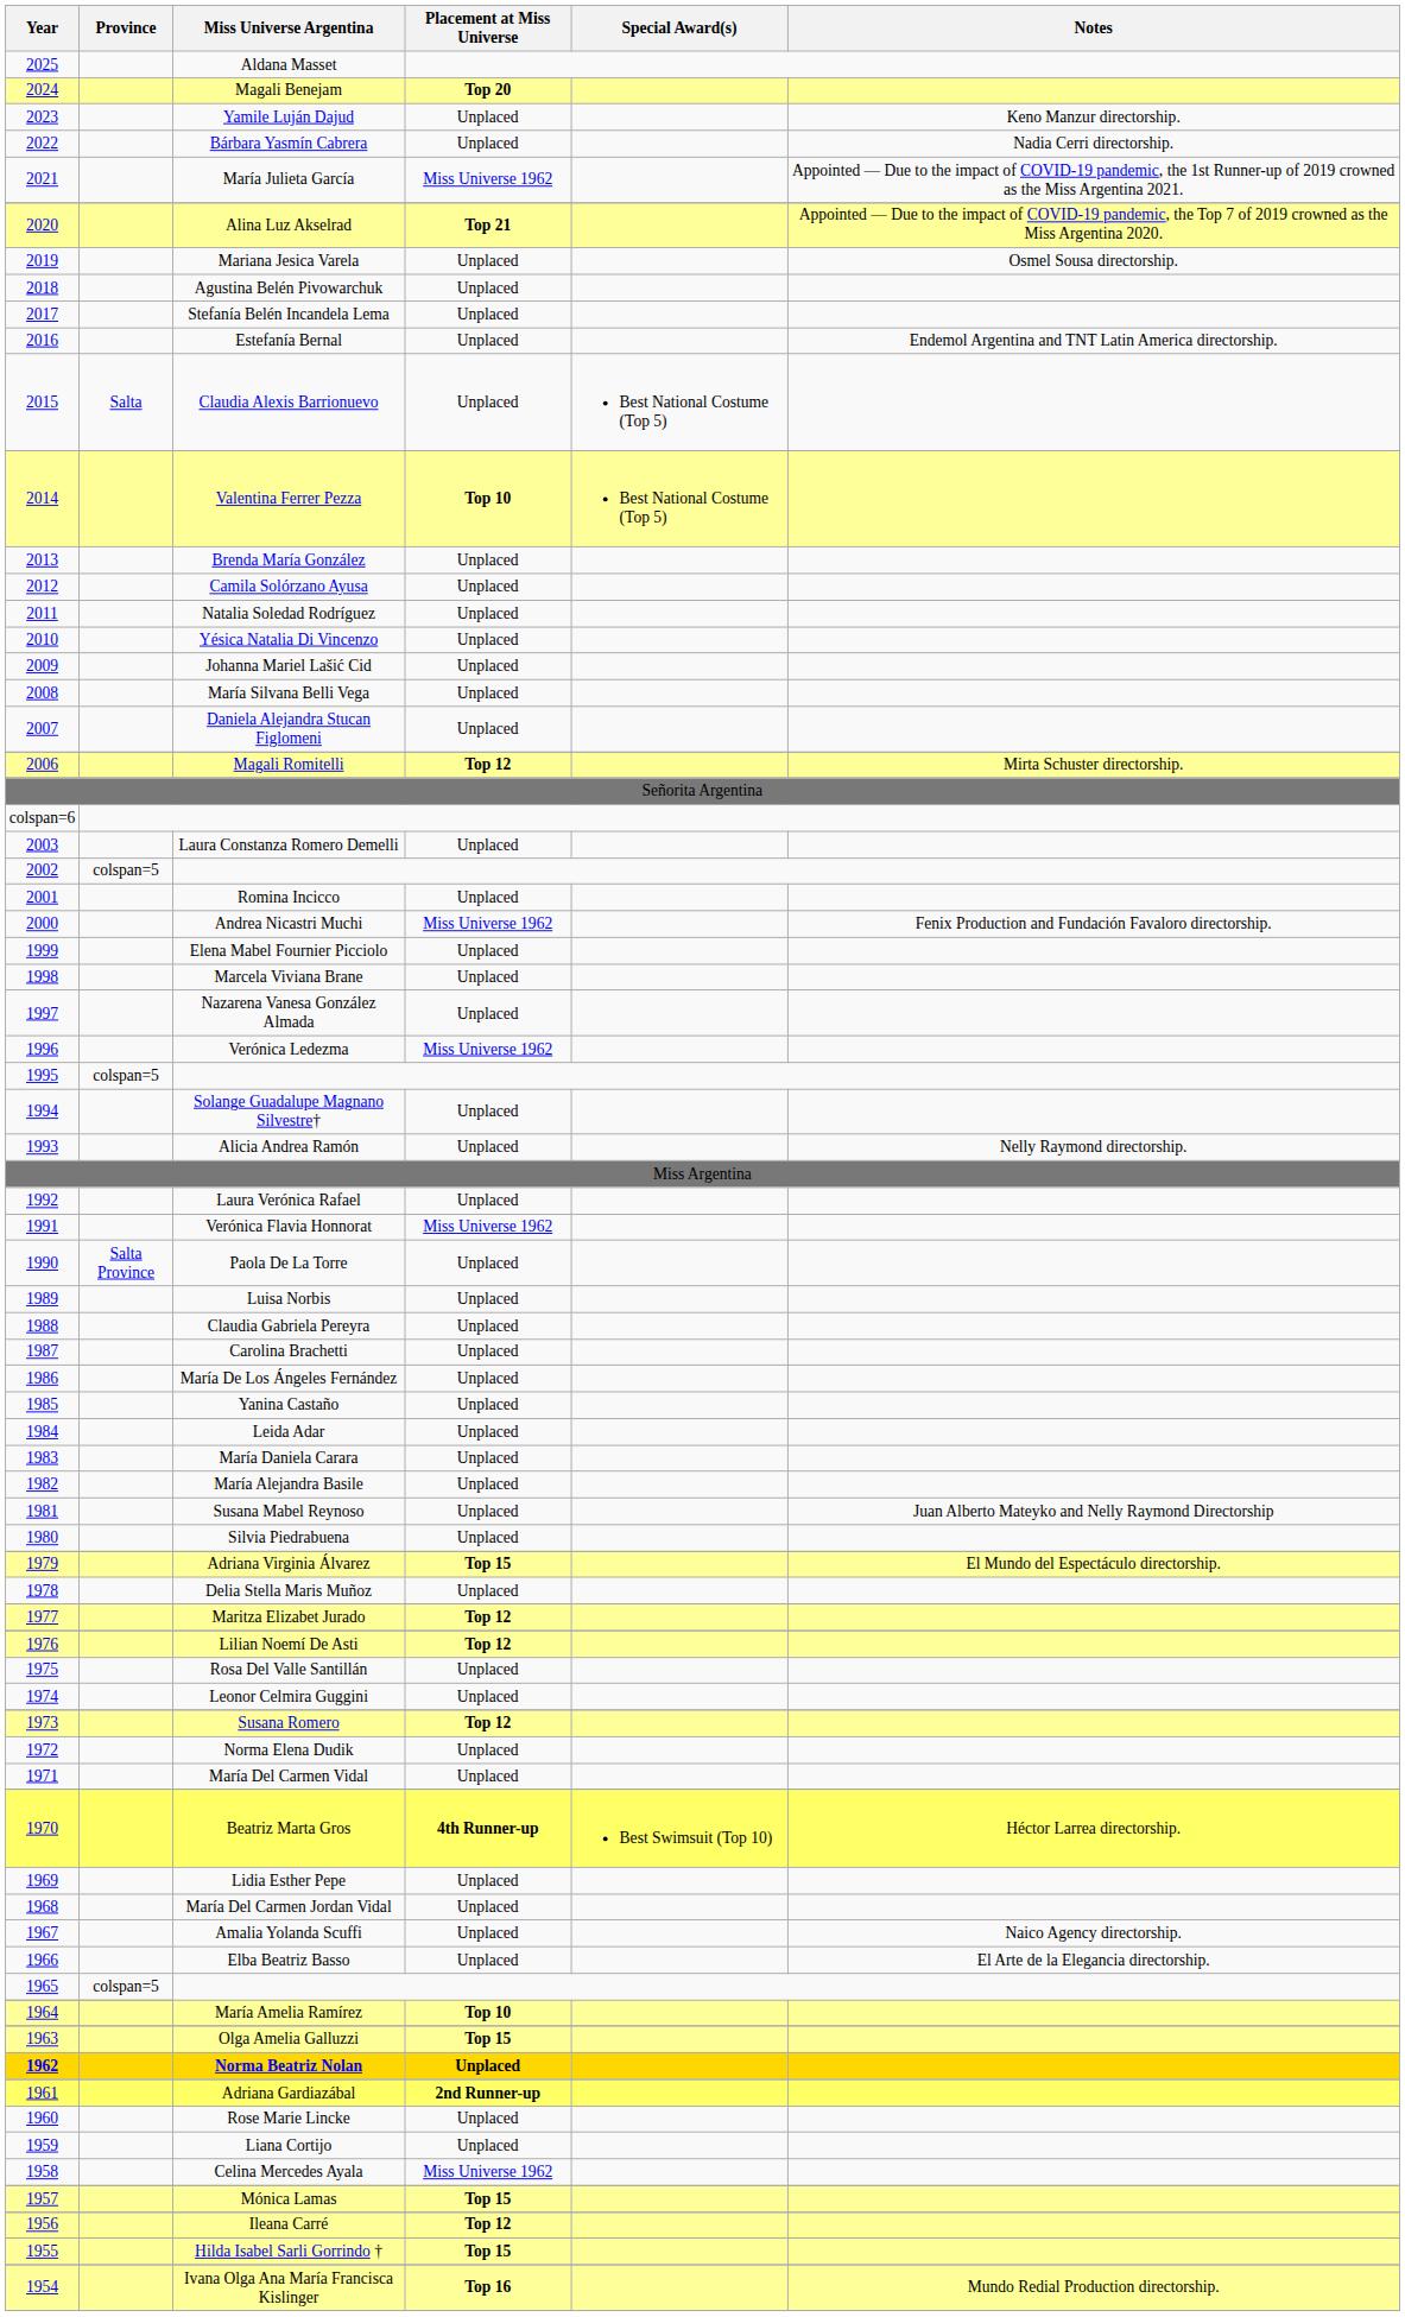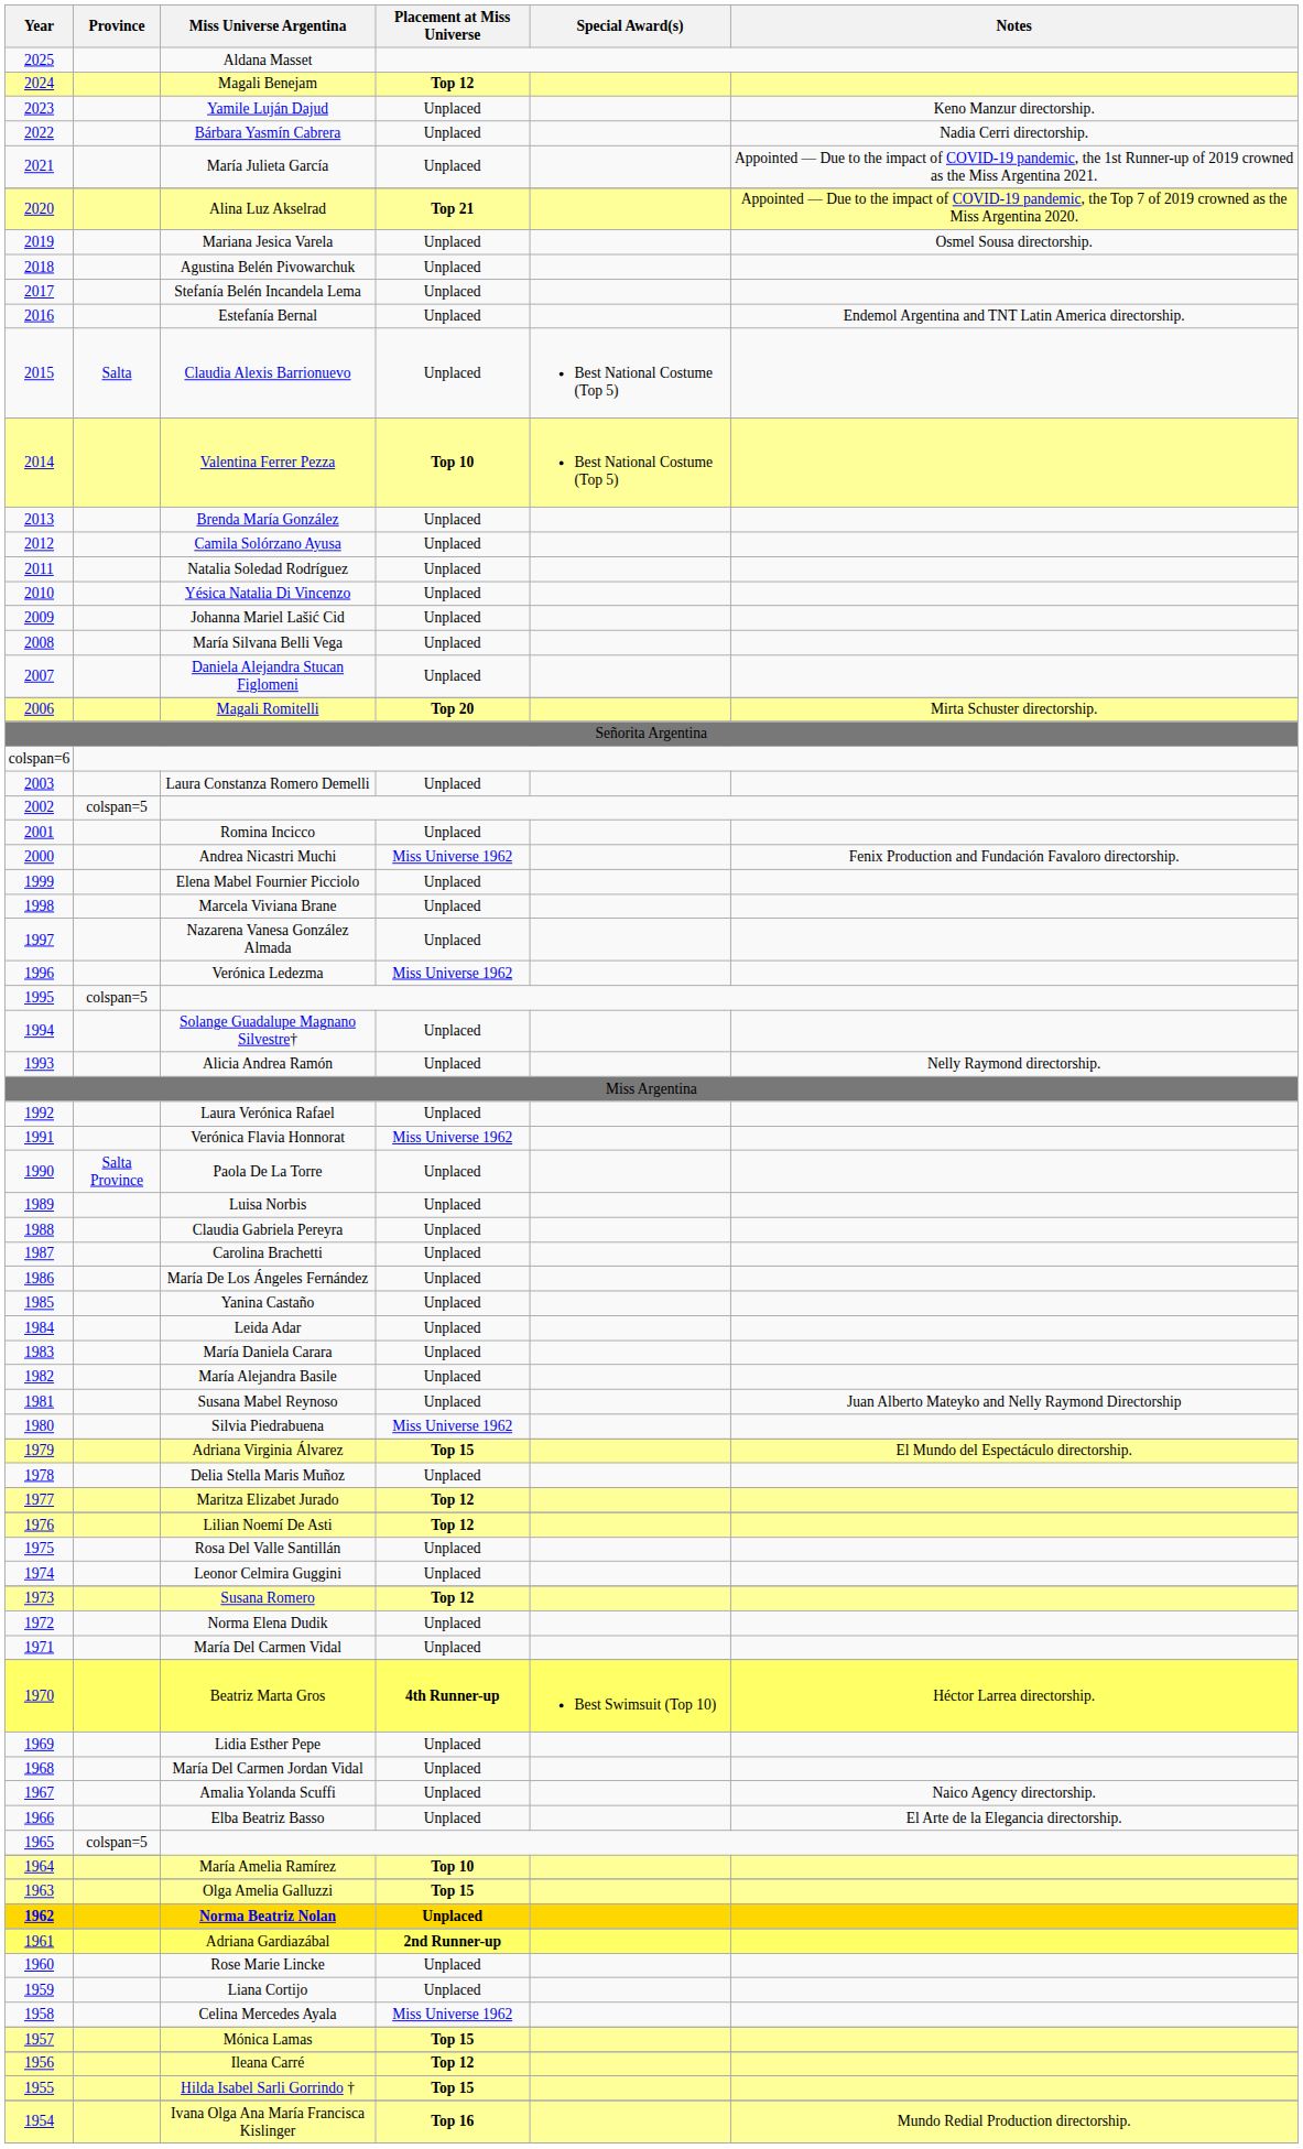Magali Benejam | Placement at Miss Universe: Top 20 -> Top 12
María Julieta García | Placement at Miss Universe: Miss Universe 1962 -> Unplaced
Magali Romitelli | Placement at Miss Universe: Top 12 -> Top 20
Silvia Piedrabuena | Placement at Miss Universe: Unplaced -> Miss Universe 1962
